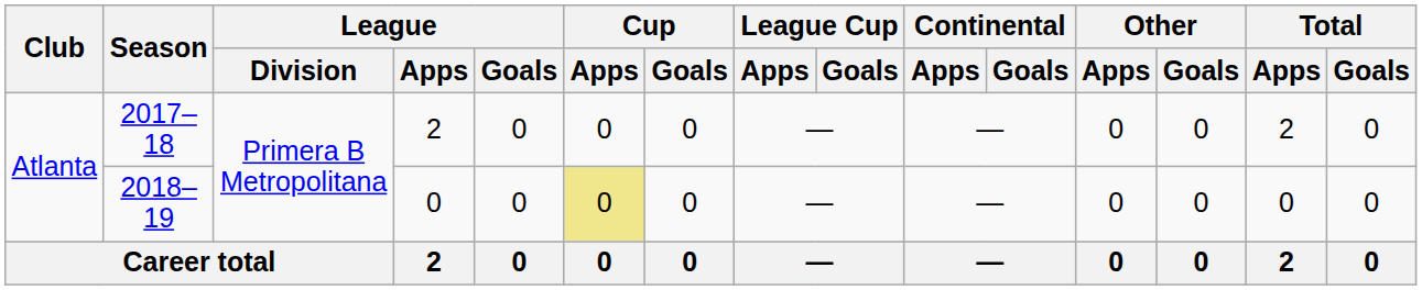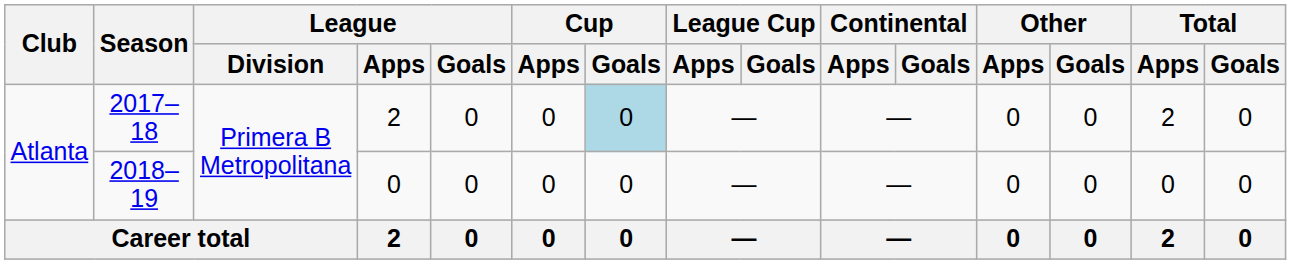2017–18 | Cup / Goals: no background -> lightblue background
2018–19 | Cup / Apps: khaki background -> no background
